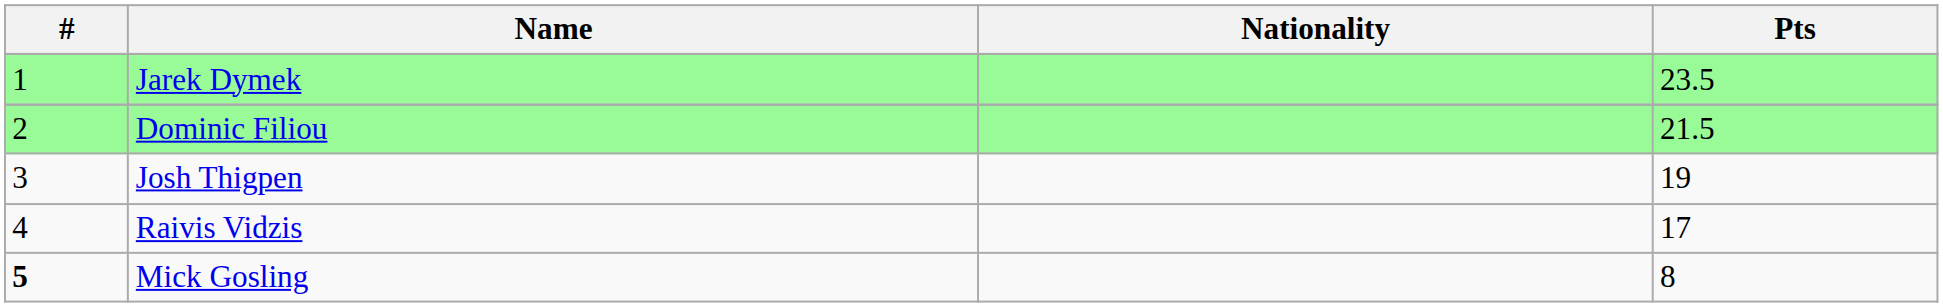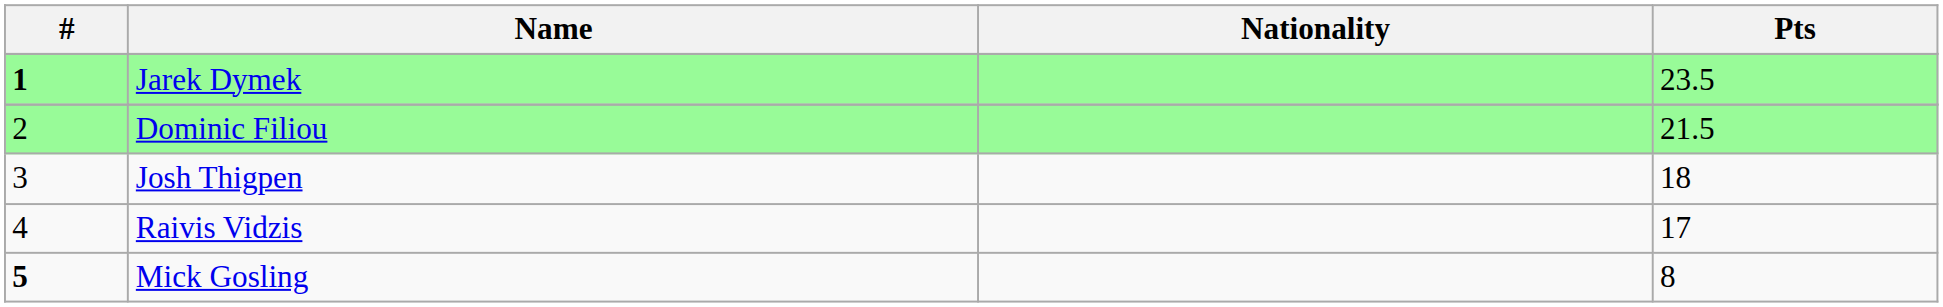Jarek Dymek | #: normal -> bold
Josh Thigpen | Pts: 19 -> 18
